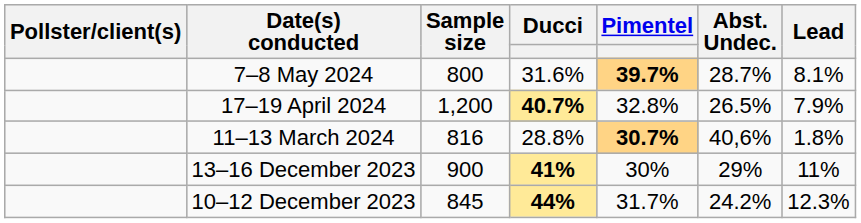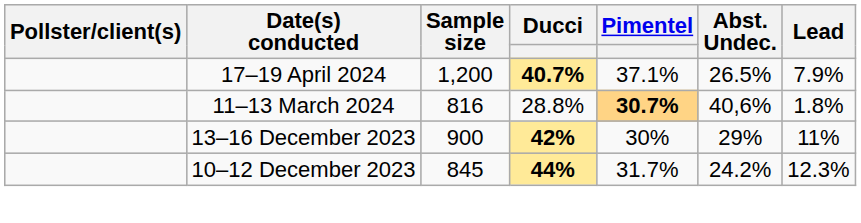- row: 7–8 May 2024 | 800 | 31.6% | 39.7% | 28.7% | 8.1%
17–19 April 2024 | Pimentel: 32.8% -> 37.1%
13–16 December 2023 | Ducci: 41% -> 42%
